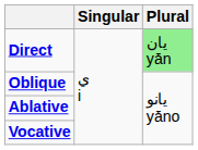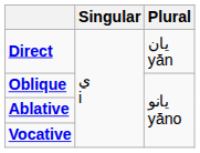Direct | Plural: lightgreen background -> no background
